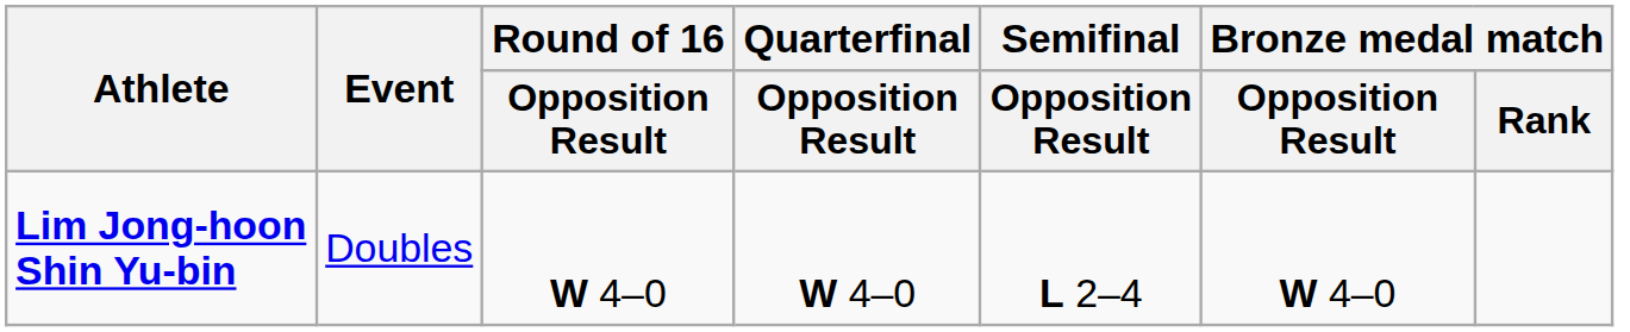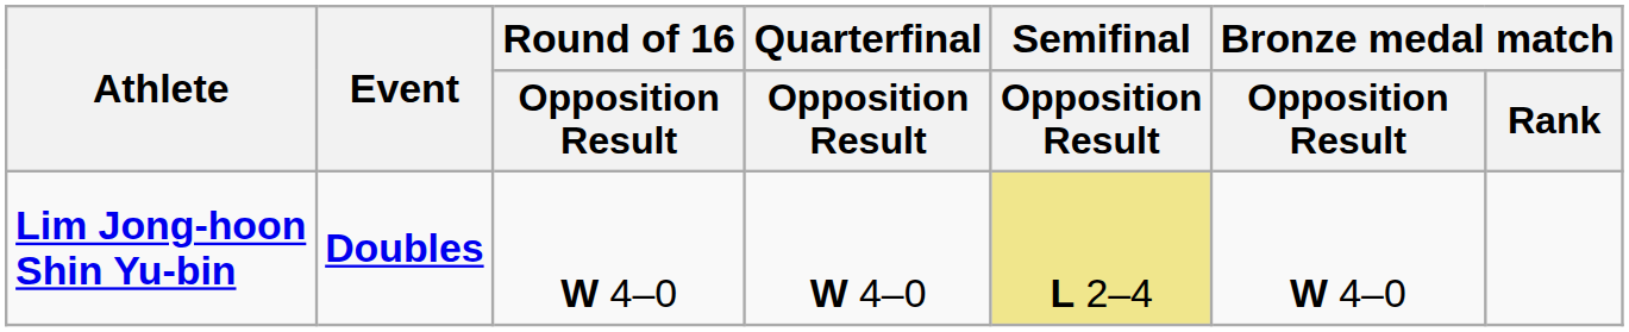Lim Jong-hoon Shin Yu-bin | Event: normal -> bold
Lim Jong-hoon Shin Yu-bin | Semifinal / Opposition Result: no background -> khaki background
